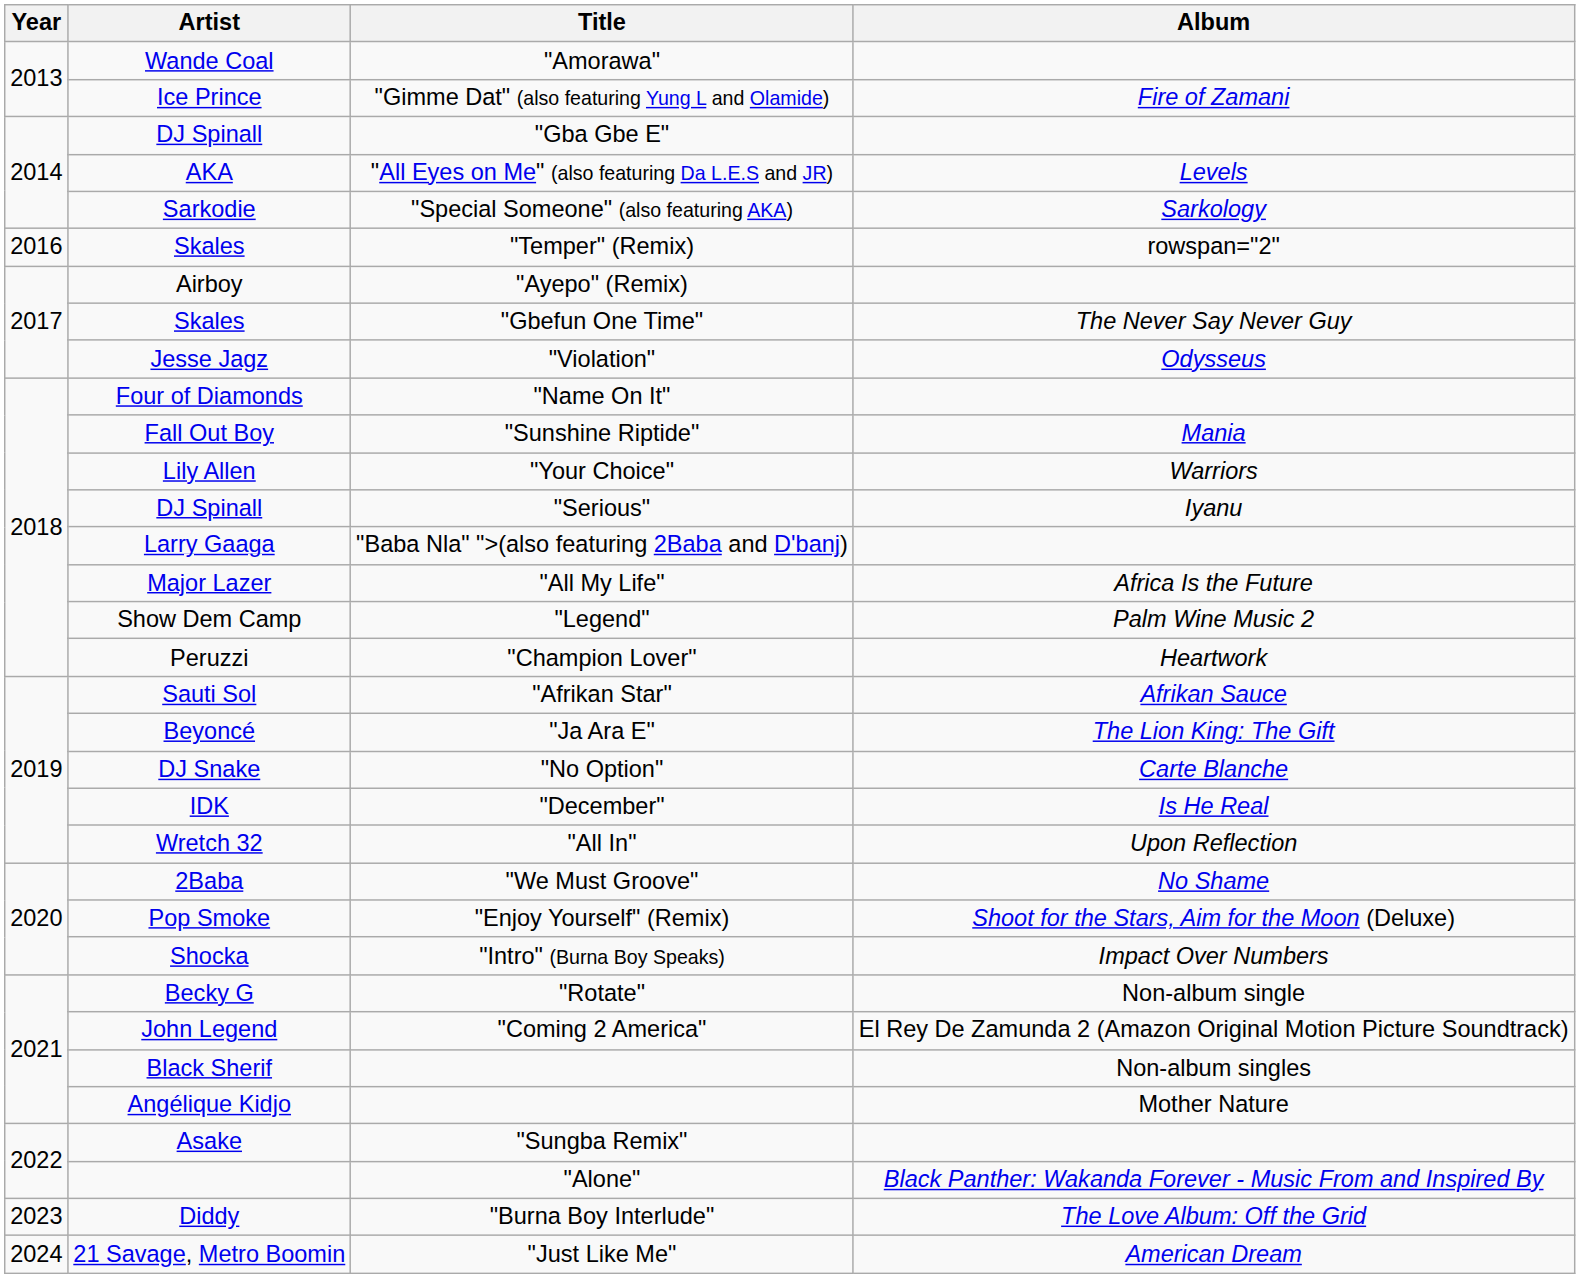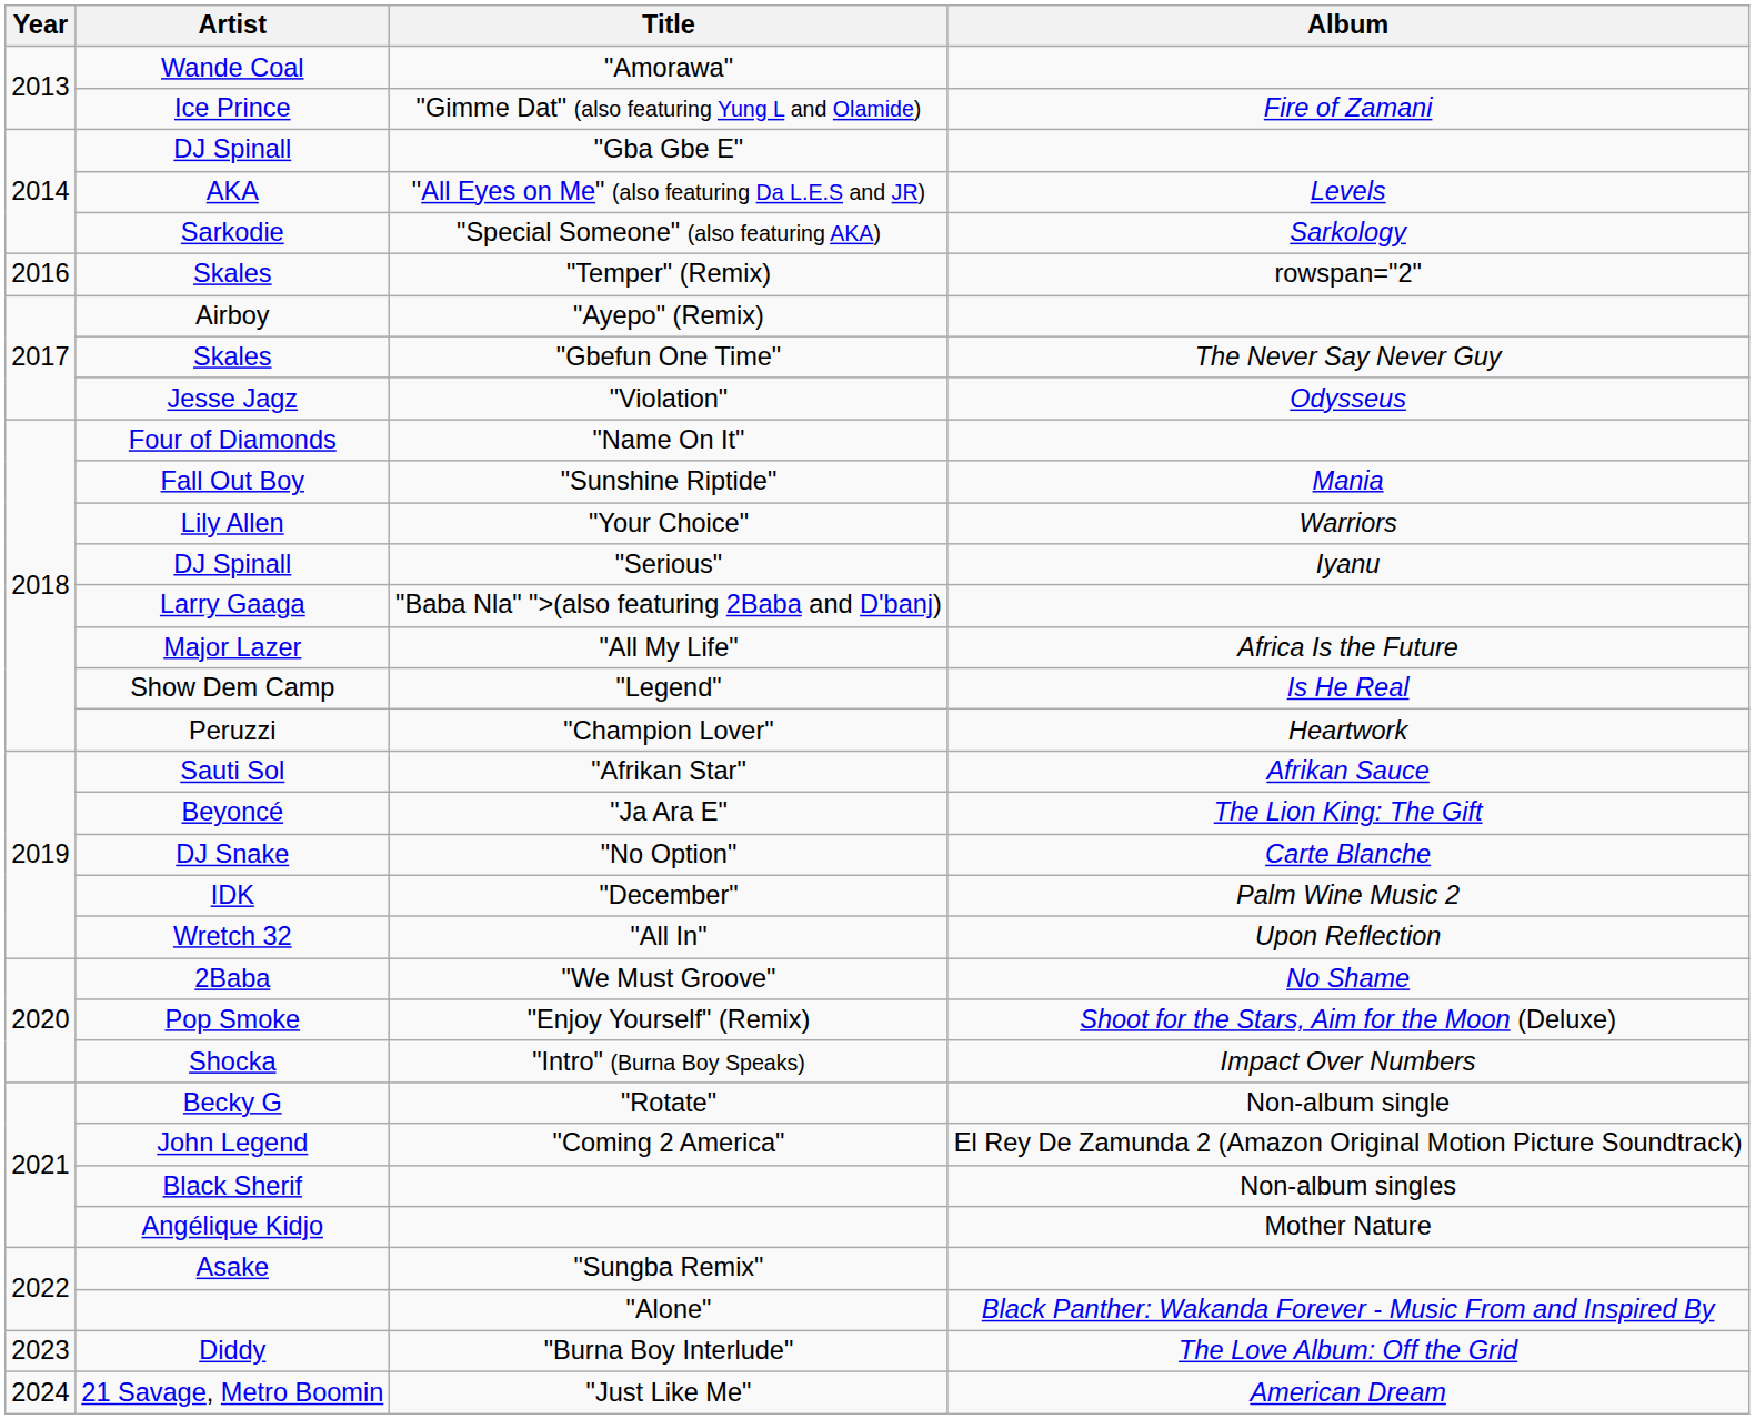"Legend" | Album: Palm Wine Music 2 -> Is He Real
"December" | Album: Is He Real -> Palm Wine Music 2
